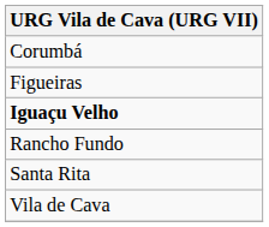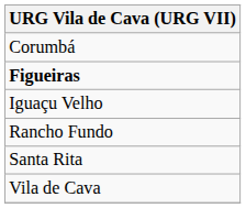row 3 | column 1: normal -> bold
row 4 | column 1: bold -> normal
